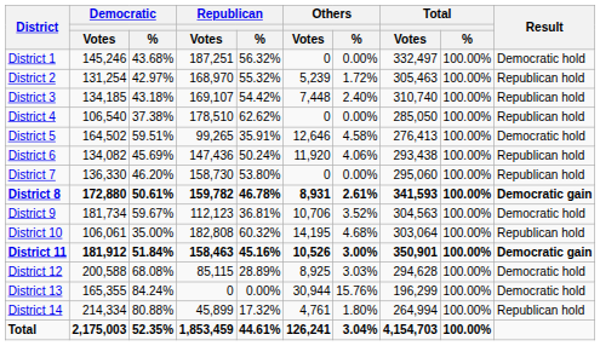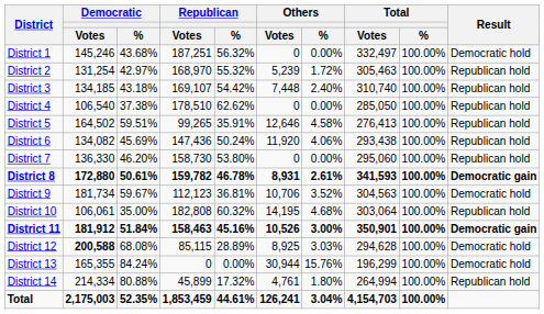District 5 | Result: Democratic hold -> Republican hold
District 12 | Democratic / Votes: normal -> bold
